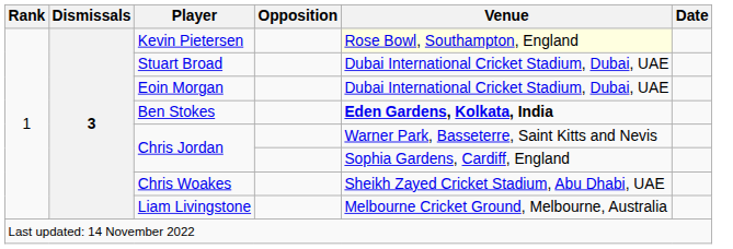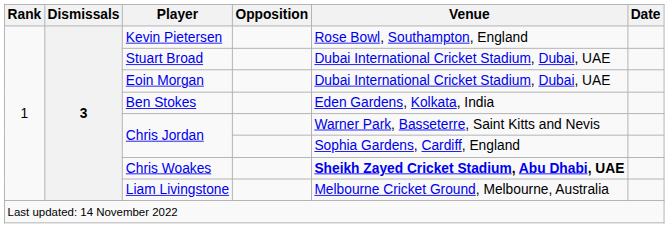Kevin Pietersen | Venue: lightyellow background -> no background
Ben Stokes | Venue: bold -> normal
Chris Woakes | Venue: normal -> bold
